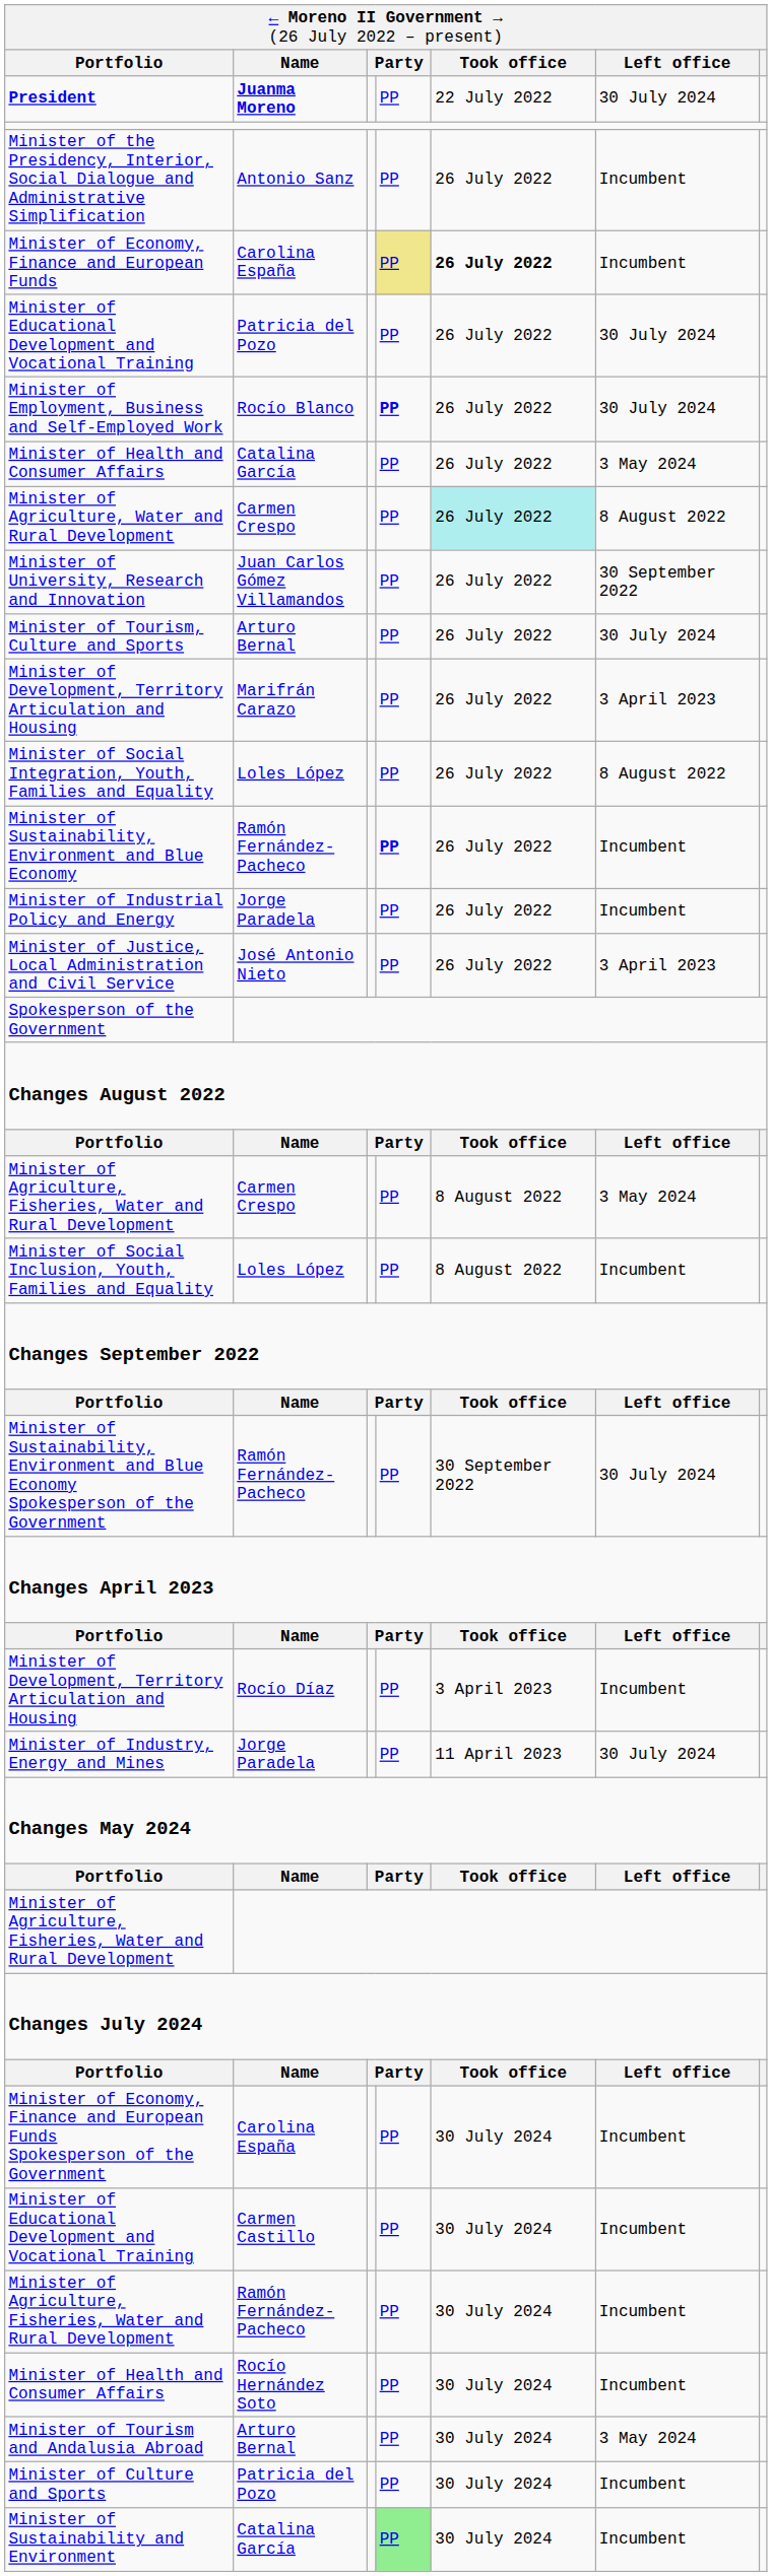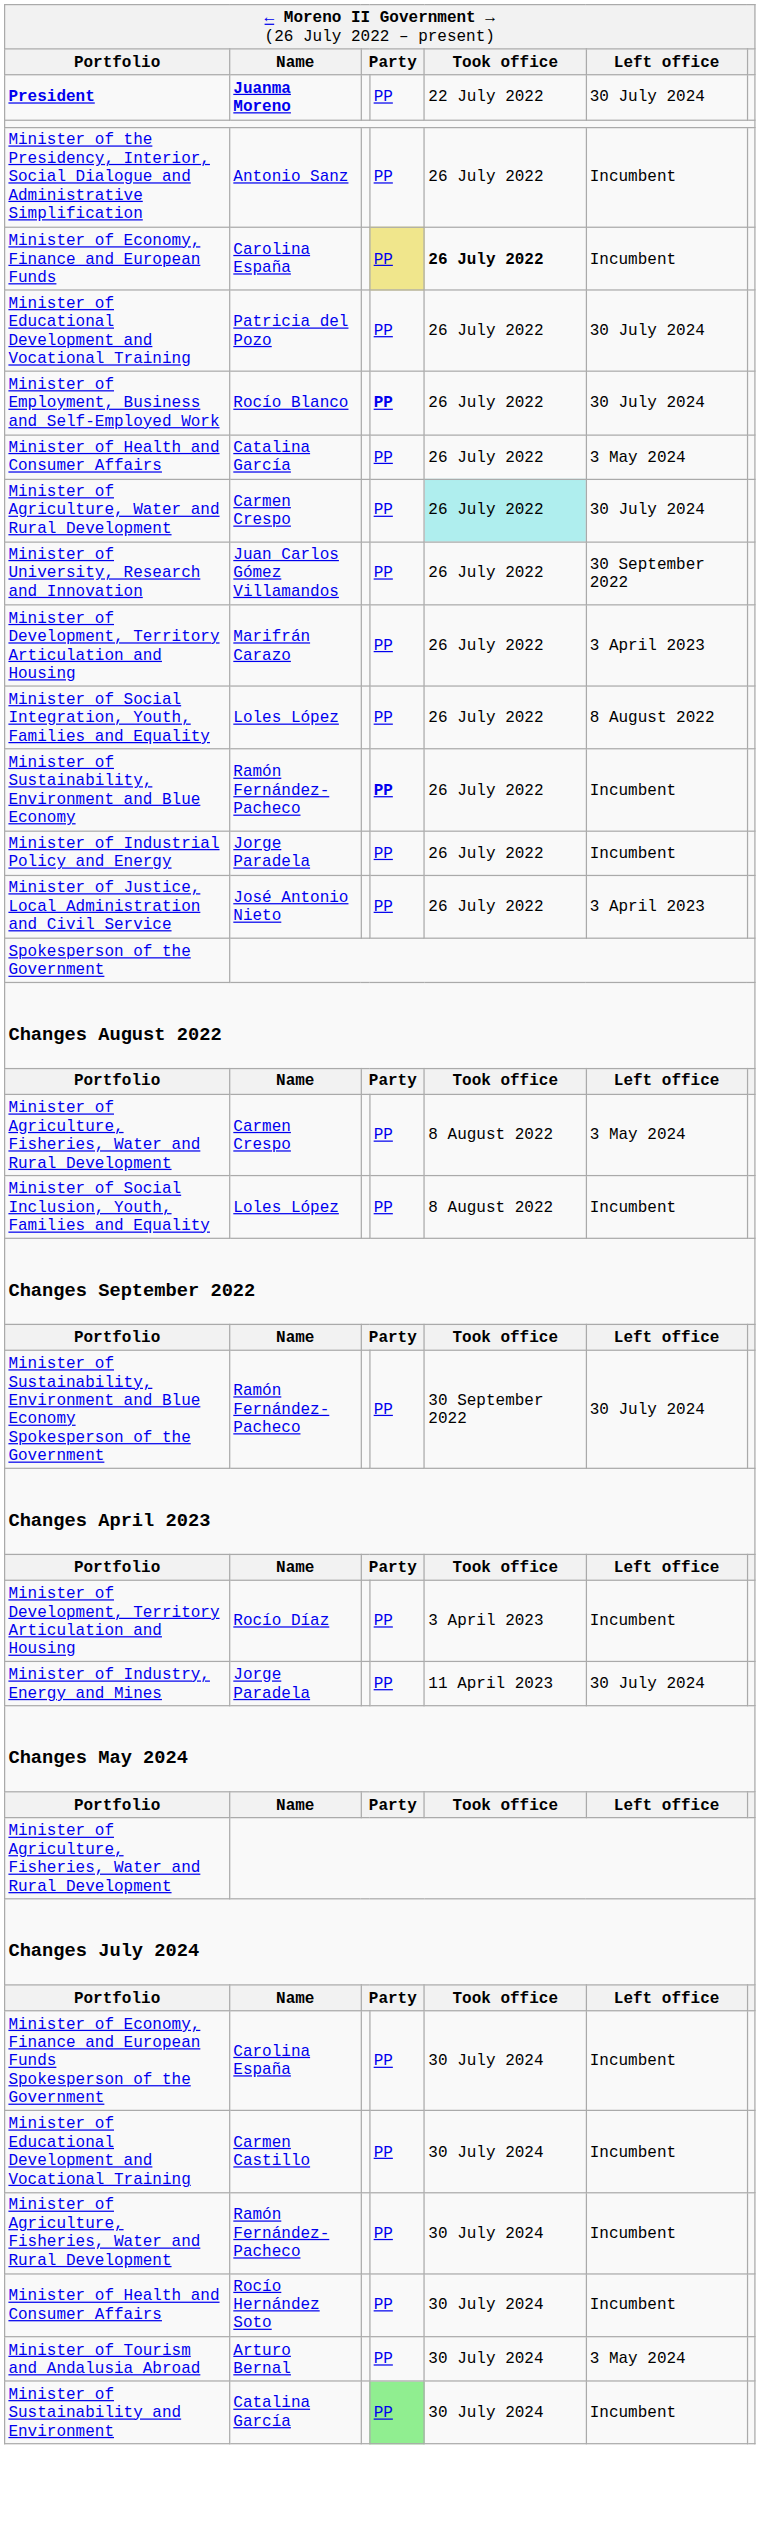Minister of Agriculture, Water and Rural Development | column 6: 8 August 2022 -> 30 July 2024
- row: Minister of Tourism, Culture and Sports | Arturo Bernal | PP | 26 July 2022 | 30 July 2024
- row: Minister of Culture and Sports | Patricia del Pozo | PP | 30 July 2024 | Incumbent
